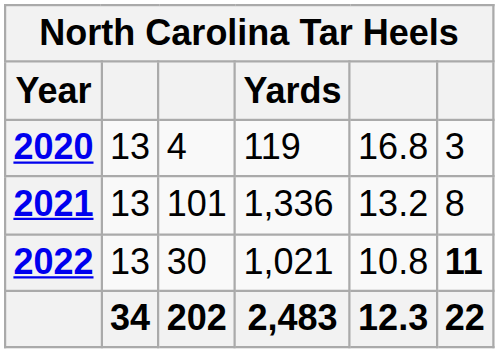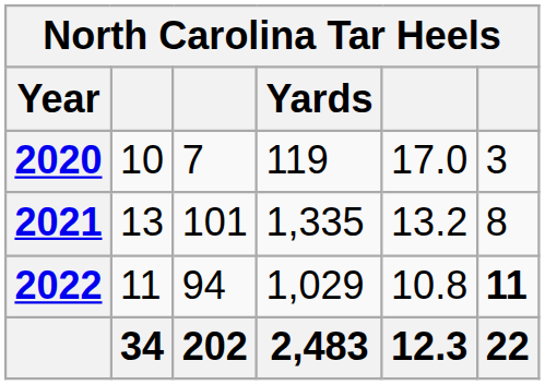2020 | column 2: 13 -> 10
2020 | column 3: 4 -> 7
2020 | column 5: 16.8 -> 17.0
2021 | Yards: 1,336 -> 1,335
2022 | column 2: 13 -> 11
2022 | column 3: 30 -> 94
2022 | Yards: 1,021 -> 1,029
